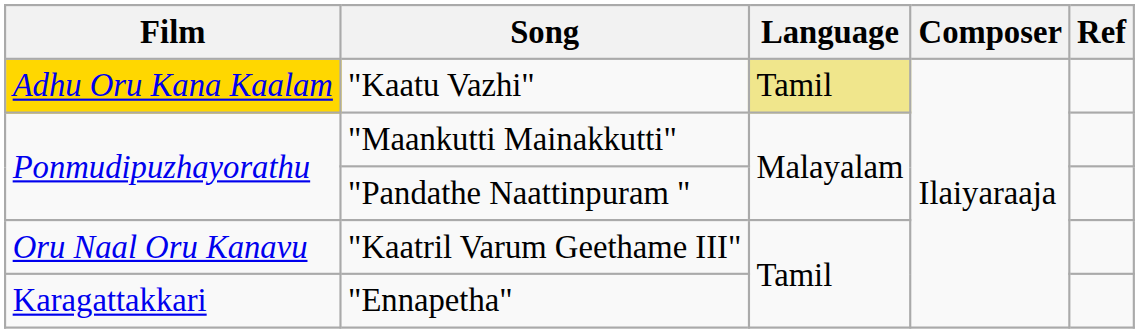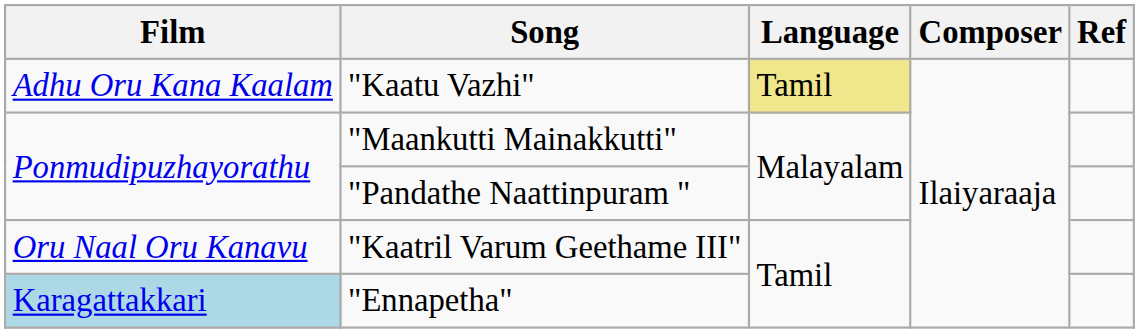"Kaatu Vazhi" | Film: gold background -> no background
"Ennapetha" | Film: no background -> lightblue background
